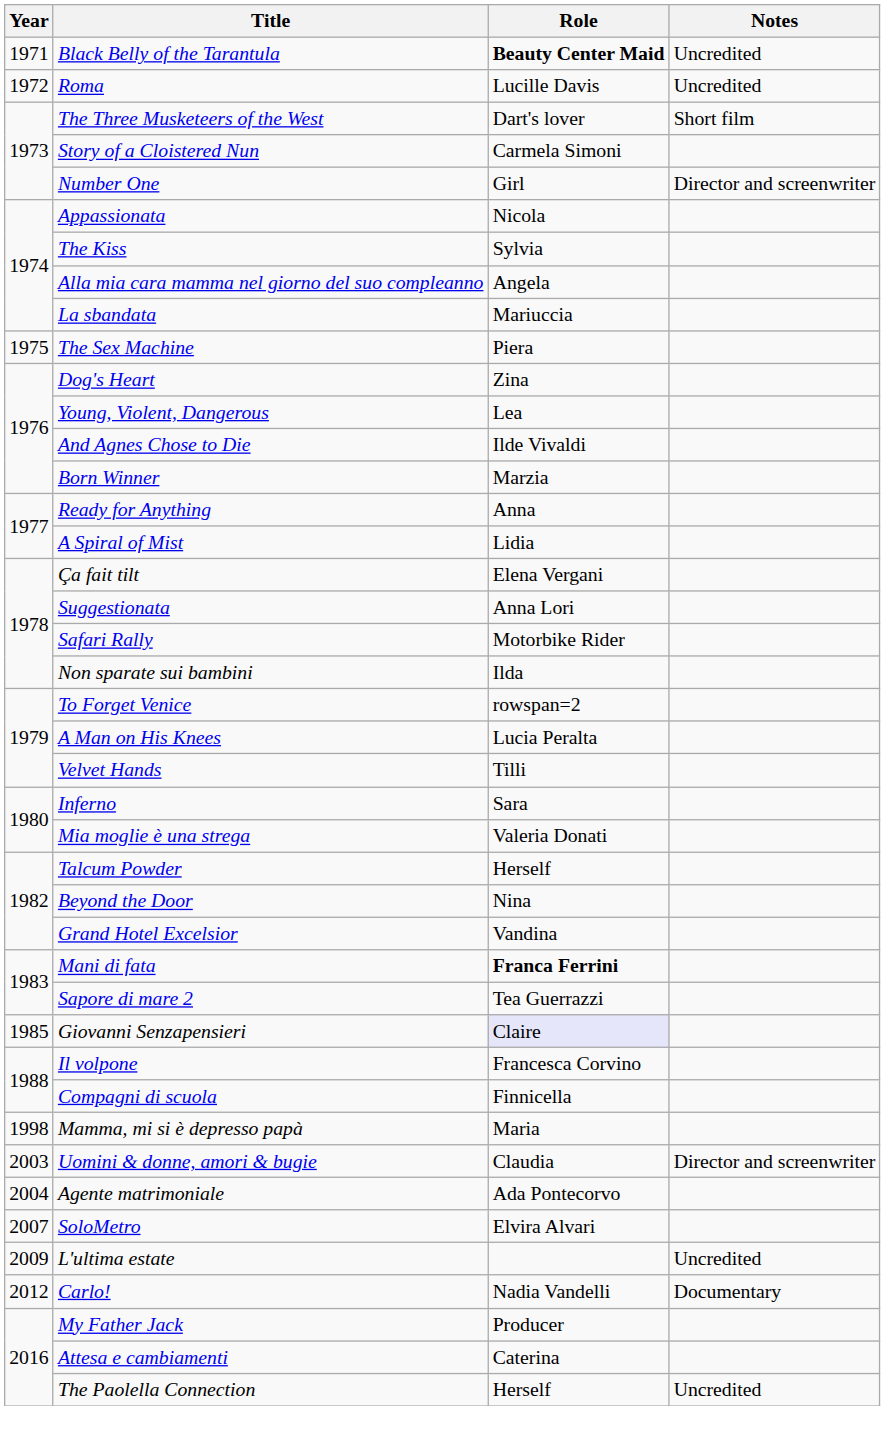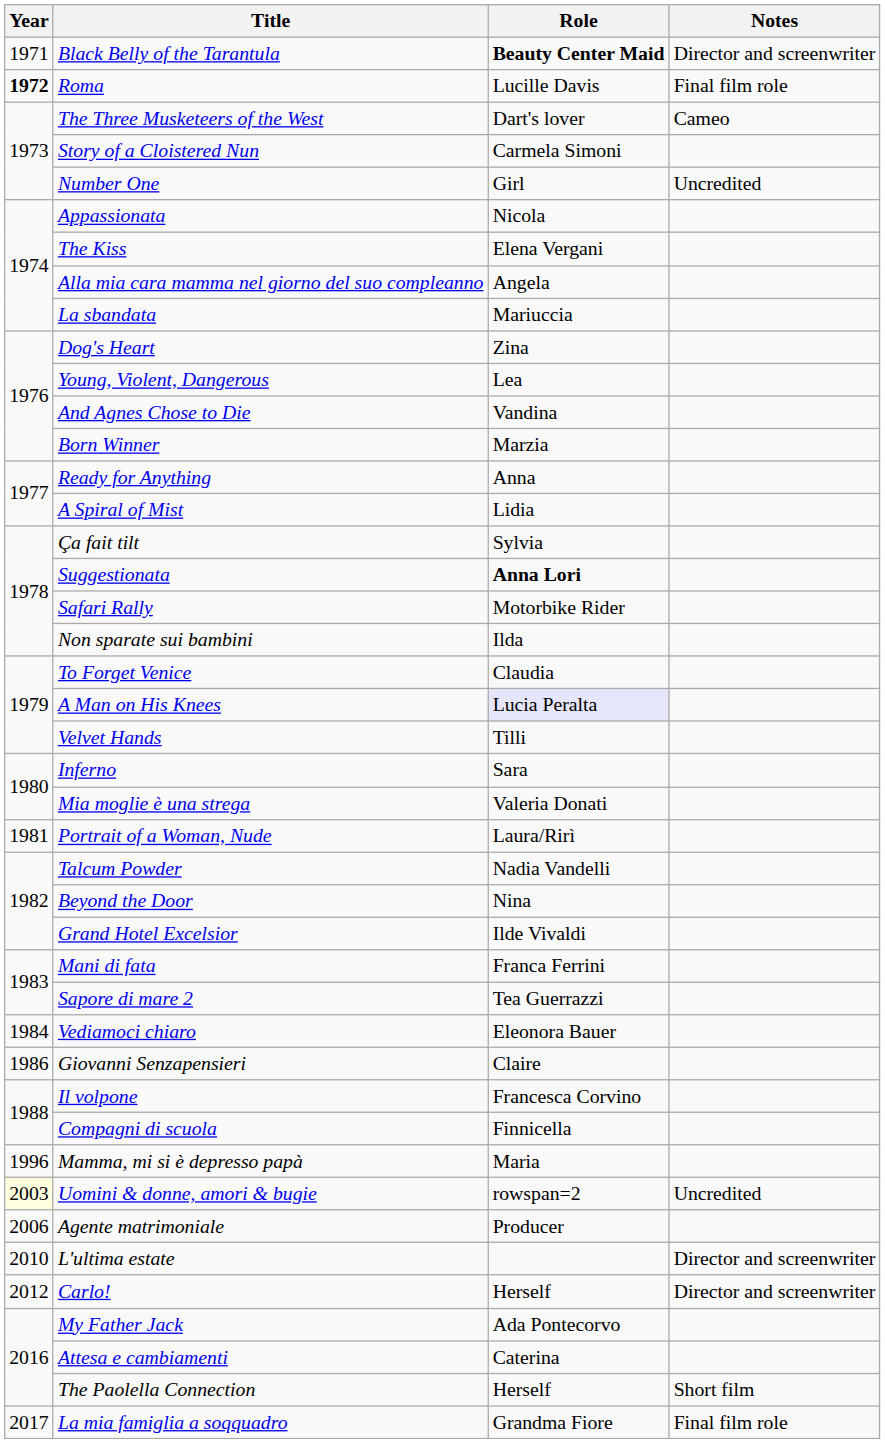Black Belly of the Tarantula | Notes: Uncredited -> Director and screenwriter
Roma | Year: normal -> bold
Roma | Notes: Uncredited -> Final film role
The Three Musketeers of the West | Notes: Short film -> Cameo
Number One | Notes: Director and screenwriter -> Uncredited
The Kiss | Role: Sylvia -> Elena Vergani
- row: 1975 | The Sex Machine | Piera
And Agnes Chose to Die | Role: Ilde Vivaldi -> Vandina
Ça fait tilt | Role: Elena Vergani -> Sylvia
Suggestionata | Role: normal -> bold
To Forget Venice | Role: rowspan=2 -> Claudia
A Man on His Knees | Role: no background -> lavender background
+ row: 1981 | Portrait of a Woman, Nude | Laura/Rirì
Talcum Powder | Role: Herself -> Nadia Vandelli
Grand Hotel Excelsior | Role: Vandina -> Ilde Vivaldi
Mani di fata | Role: bold -> normal
+ row: 1984 | Vediamoci chiaro | Eleonora Bauer
Giovanni Senzapensieri | Year: 1985 -> 1986
Giovanni Senzapensieri | Role: lavender background -> no background
Mamma, mi si è depresso papà | Year: 1998 -> 1996
Uomini & donne, amori & bugie | Year: no background -> lightyellow background
Uomini & donne, amori & bugie | Role: Claudia -> rowspan=2
Uomini & donne, amori & bugie | Notes: Director and screenwriter -> Uncredited
Agente matrimoniale | Year: 2004 -> 2006
Agente matrimoniale | Role: Ada Pontecorvo -> Producer
- row: 2007 | SoloMetro | Elvira Alvari
L'ultima estate | Year: 2009 -> 2010
L'ultima estate | Notes: Uncredited -> Director and screenwriter
Carlo! | Role: Nadia Vandelli -> Herself
Carlo! | Notes: Documentary -> Director and screenwriter
My Father Jack | Role: Producer -> Ada Pontecorvo
The Paolella Connection | Notes: Uncredited -> Short film
+ row: 2017 | La mia famiglia a soqquadro | Grandma Fiore | Final film role
